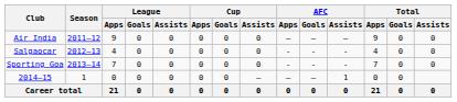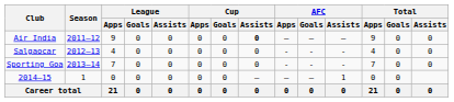Air India | Cup / Assists: normal -> bold
